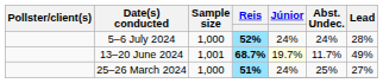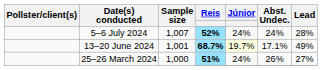5–6 July 2024 | Sample size: 1,000 -> 1,007
13–20 June 2024 | Abst. Undec.: 11.7% -> 17.1%
25–26 March 2024 / 51% | Abst. Undec.: 25% -> 26%
